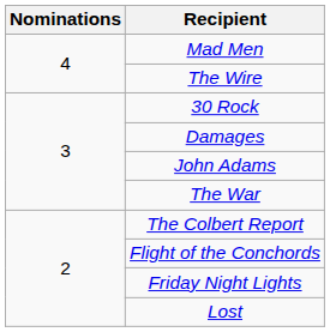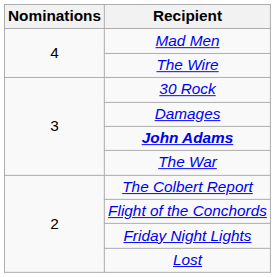John Adams | Recipient: normal -> bold
